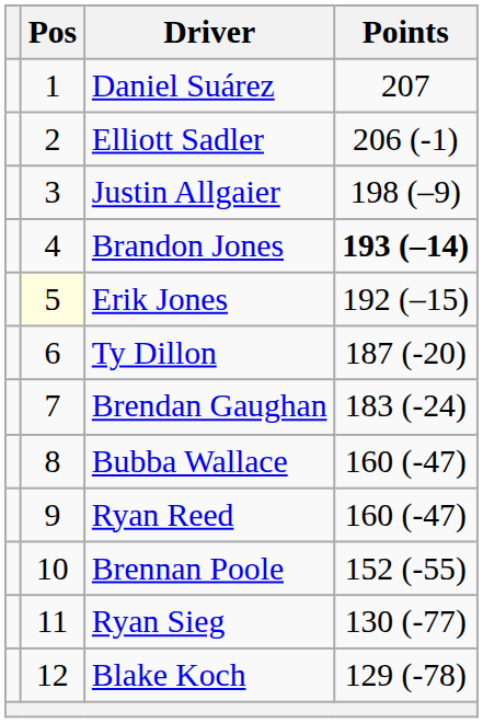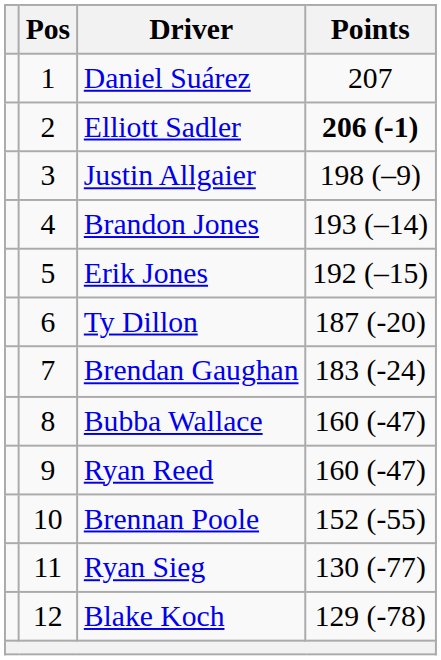Elliott Sadler | Points: normal -> bold
Brandon Jones | Points: bold -> normal
Erik Jones | Pos: lightyellow background -> no background
